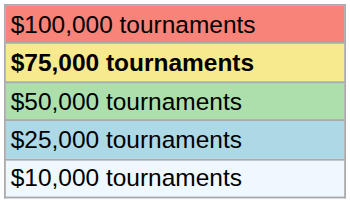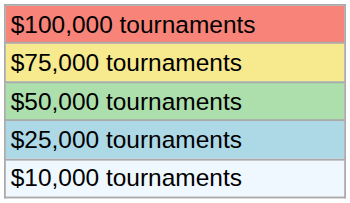row 2 | column 1: bold -> normal
